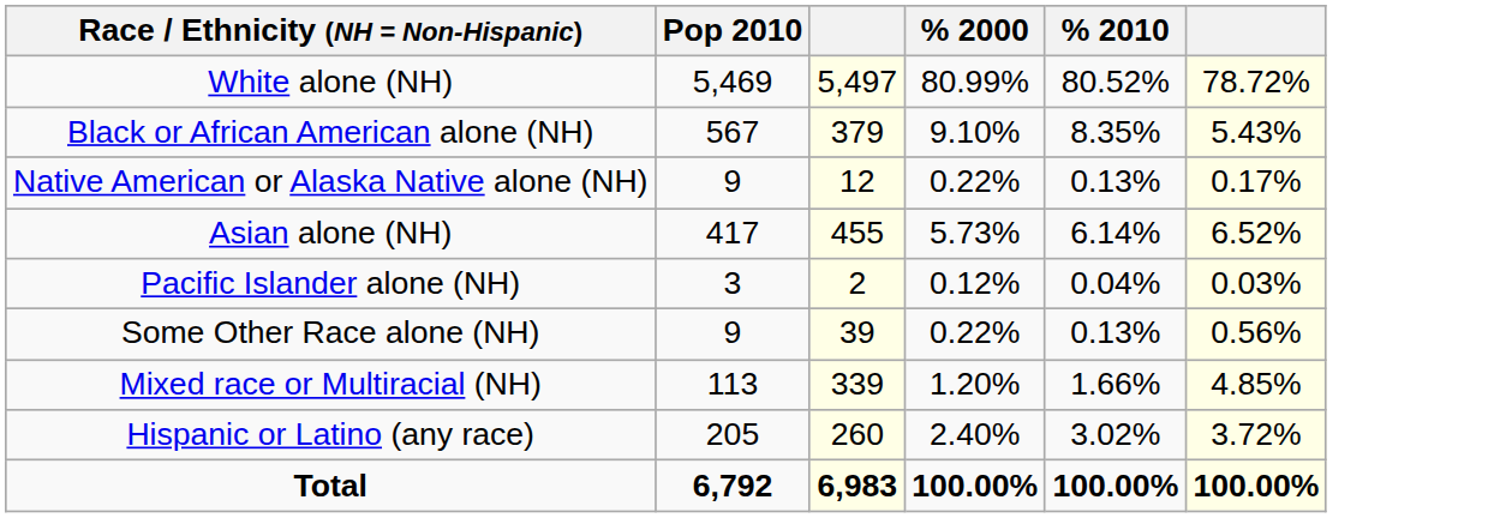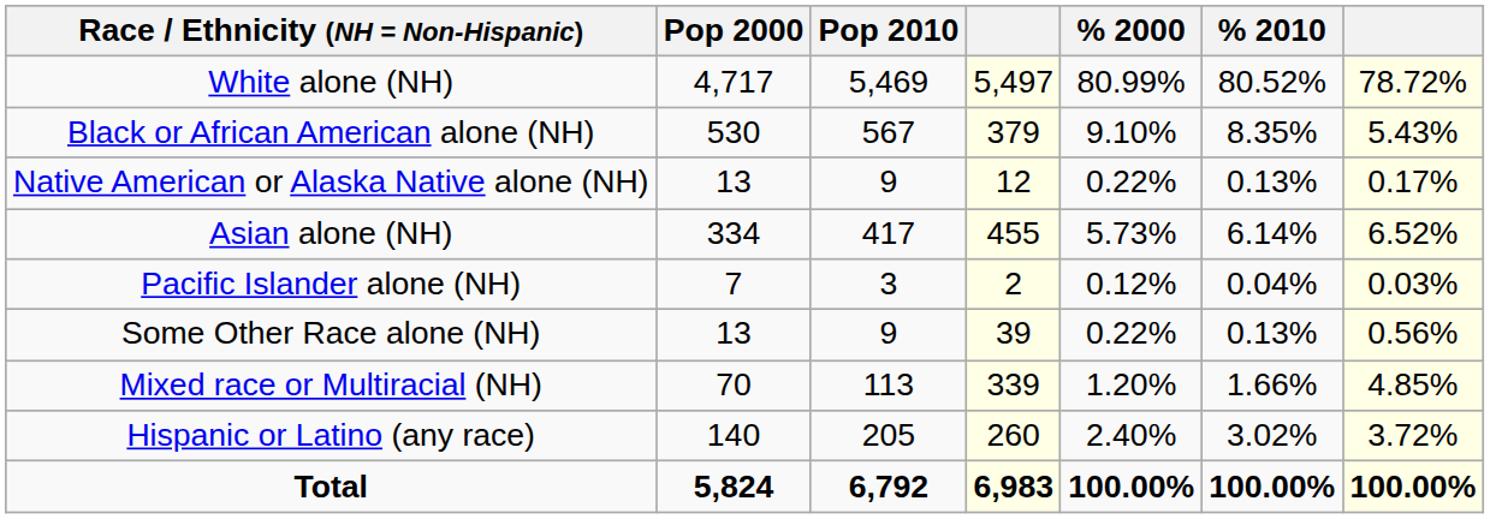+ column: Pop 2000 | 4,717 | 530 | 13 | 334 | 7 | 13 | 70 | 140 | 5,824
